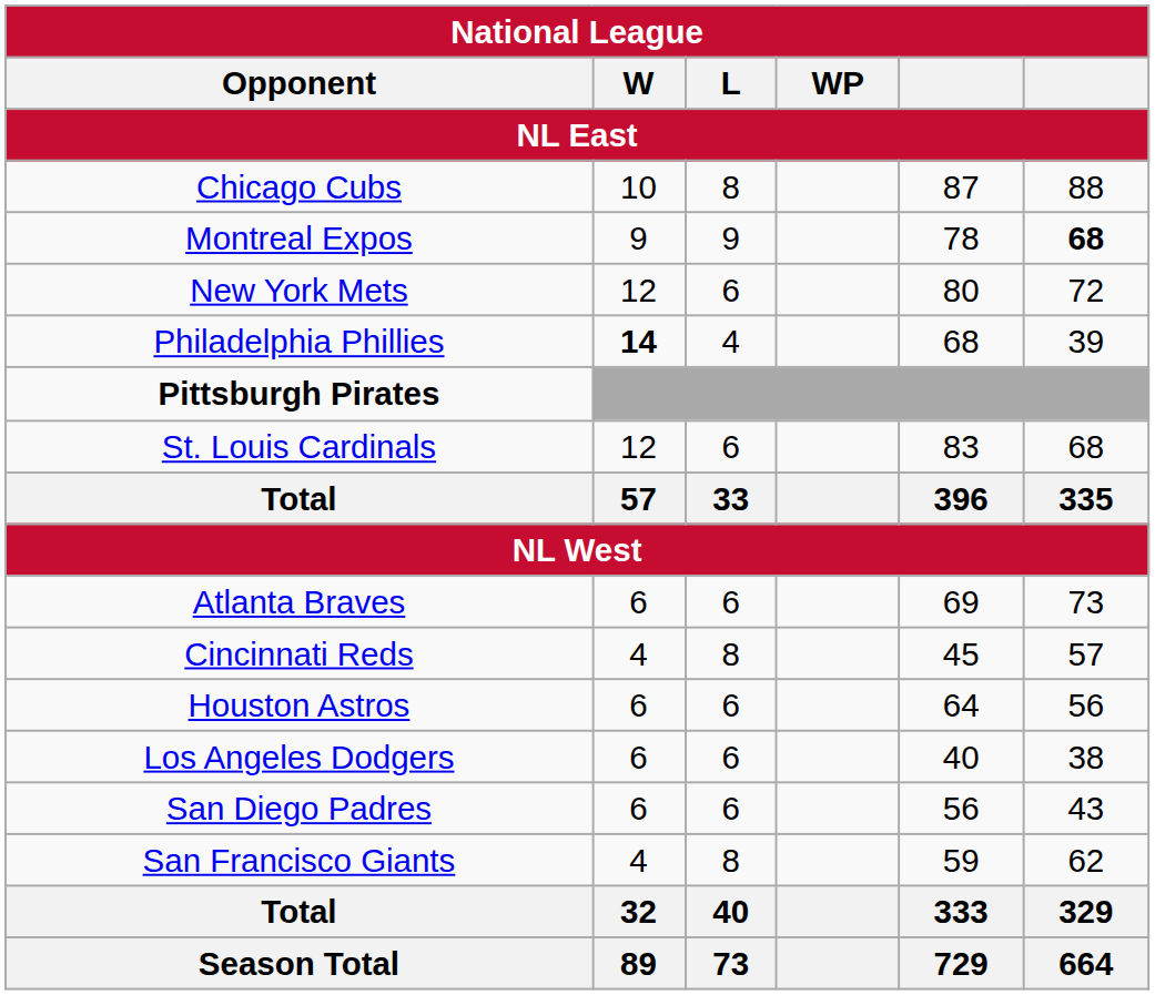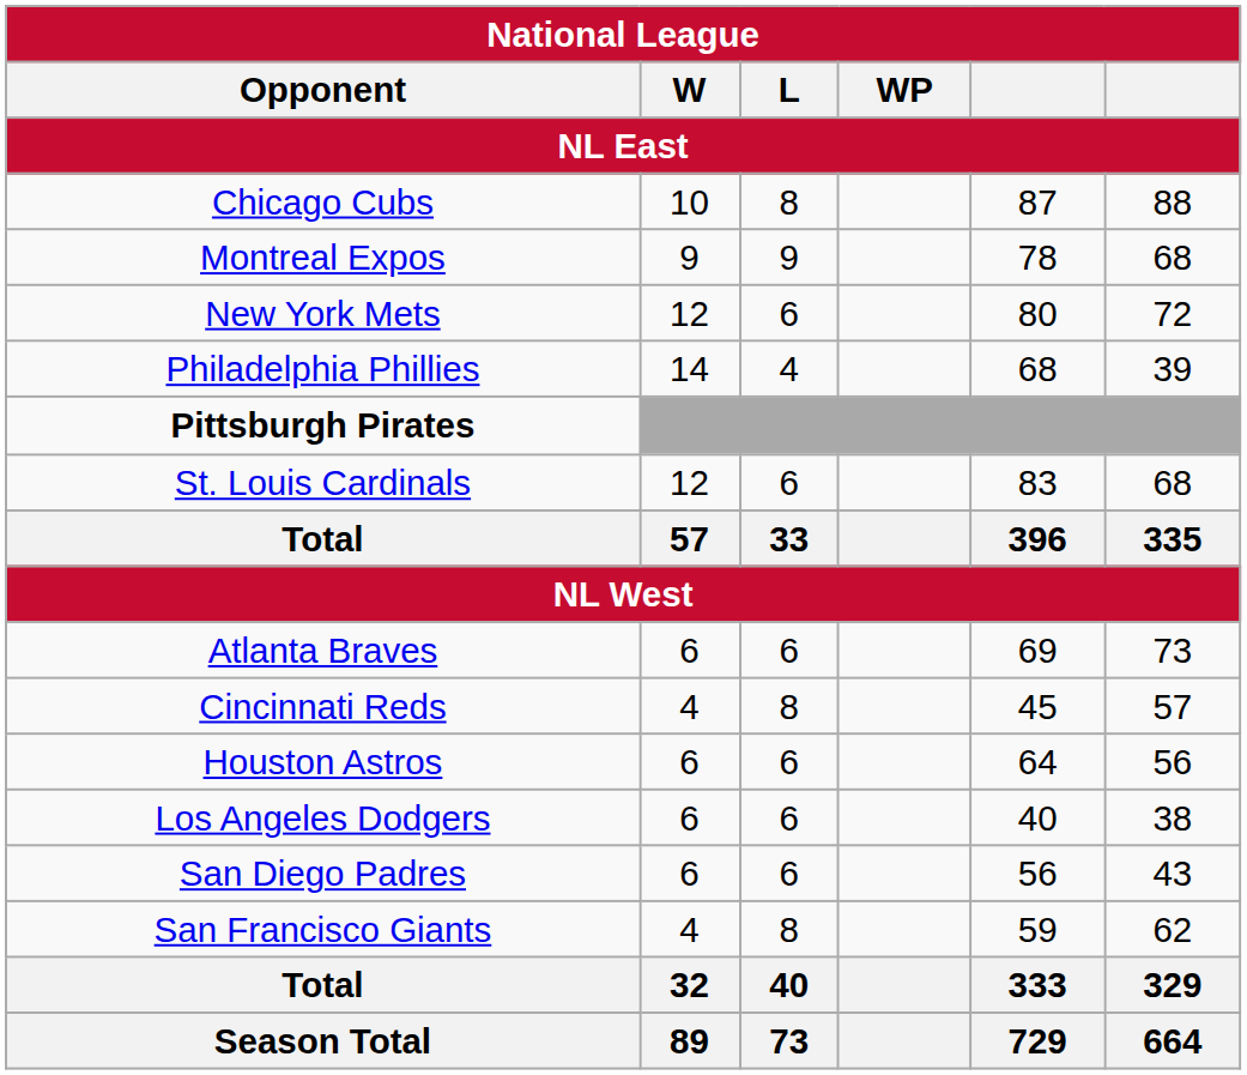Montreal Expos | column 6: bold -> normal
Philadelphia Phillies | W: bold -> normal
